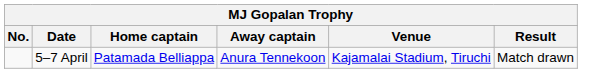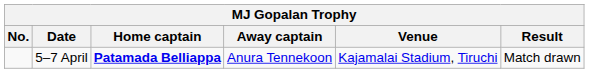5–7 April | Home captain: normal -> bold
